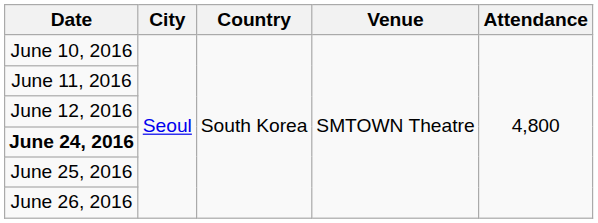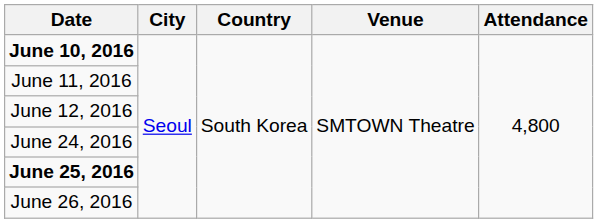June 10, 2016 | Date: normal -> bold
June 24, 2016 | Date: bold -> normal
June 25, 2016 | Date: normal -> bold
